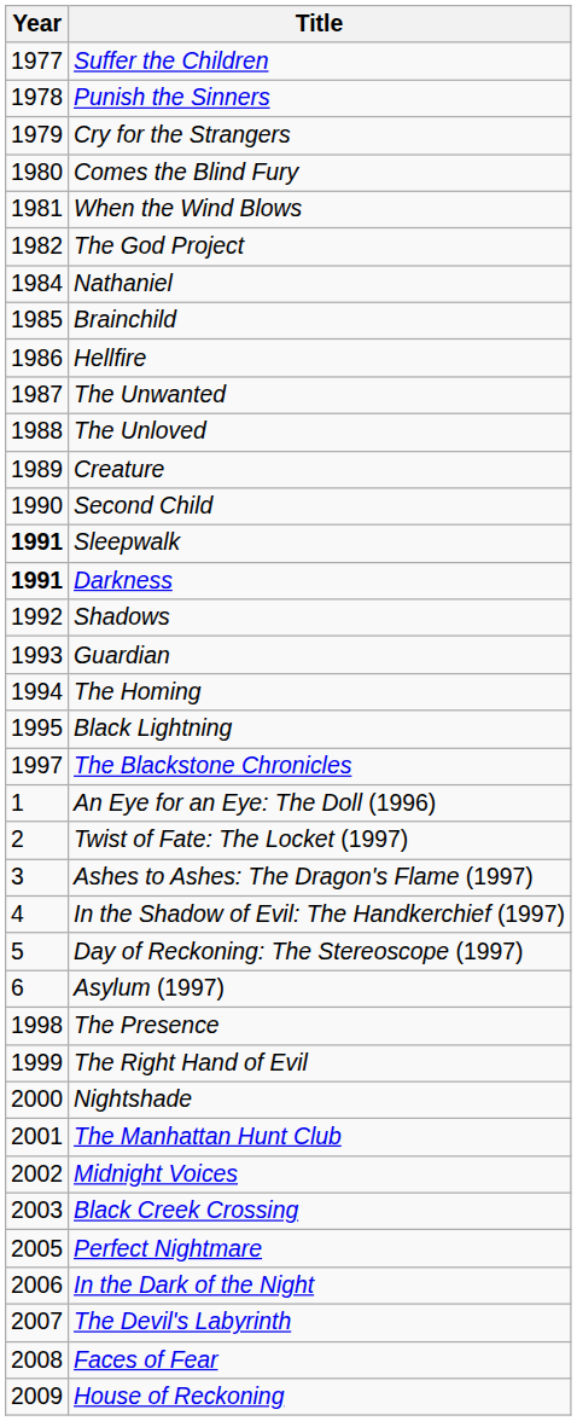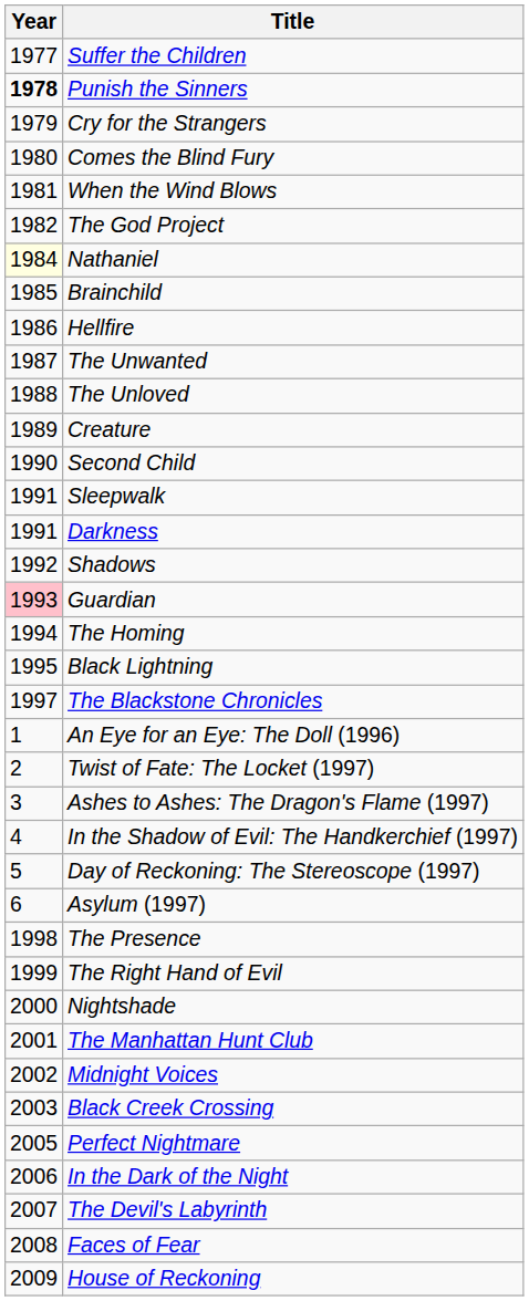Punish the Sinners | Year: normal -> bold
Nathaniel | Year: no background -> lightyellow background
Sleepwalk | Year: bold -> normal
Darkness | Year: bold -> normal
Guardian | Year: no background -> pink background
